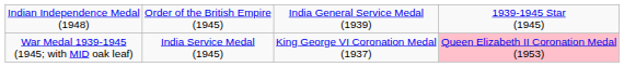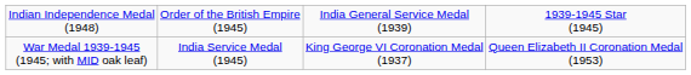War Medal 1939-1945 (1945; with MID oak leaf) | column 4: pink background -> no background
